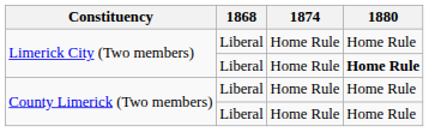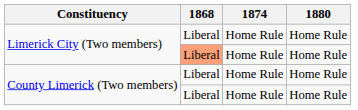row 3 | 1868: no background -> lightsalmon background
row 3 | 1880: bold -> normal
